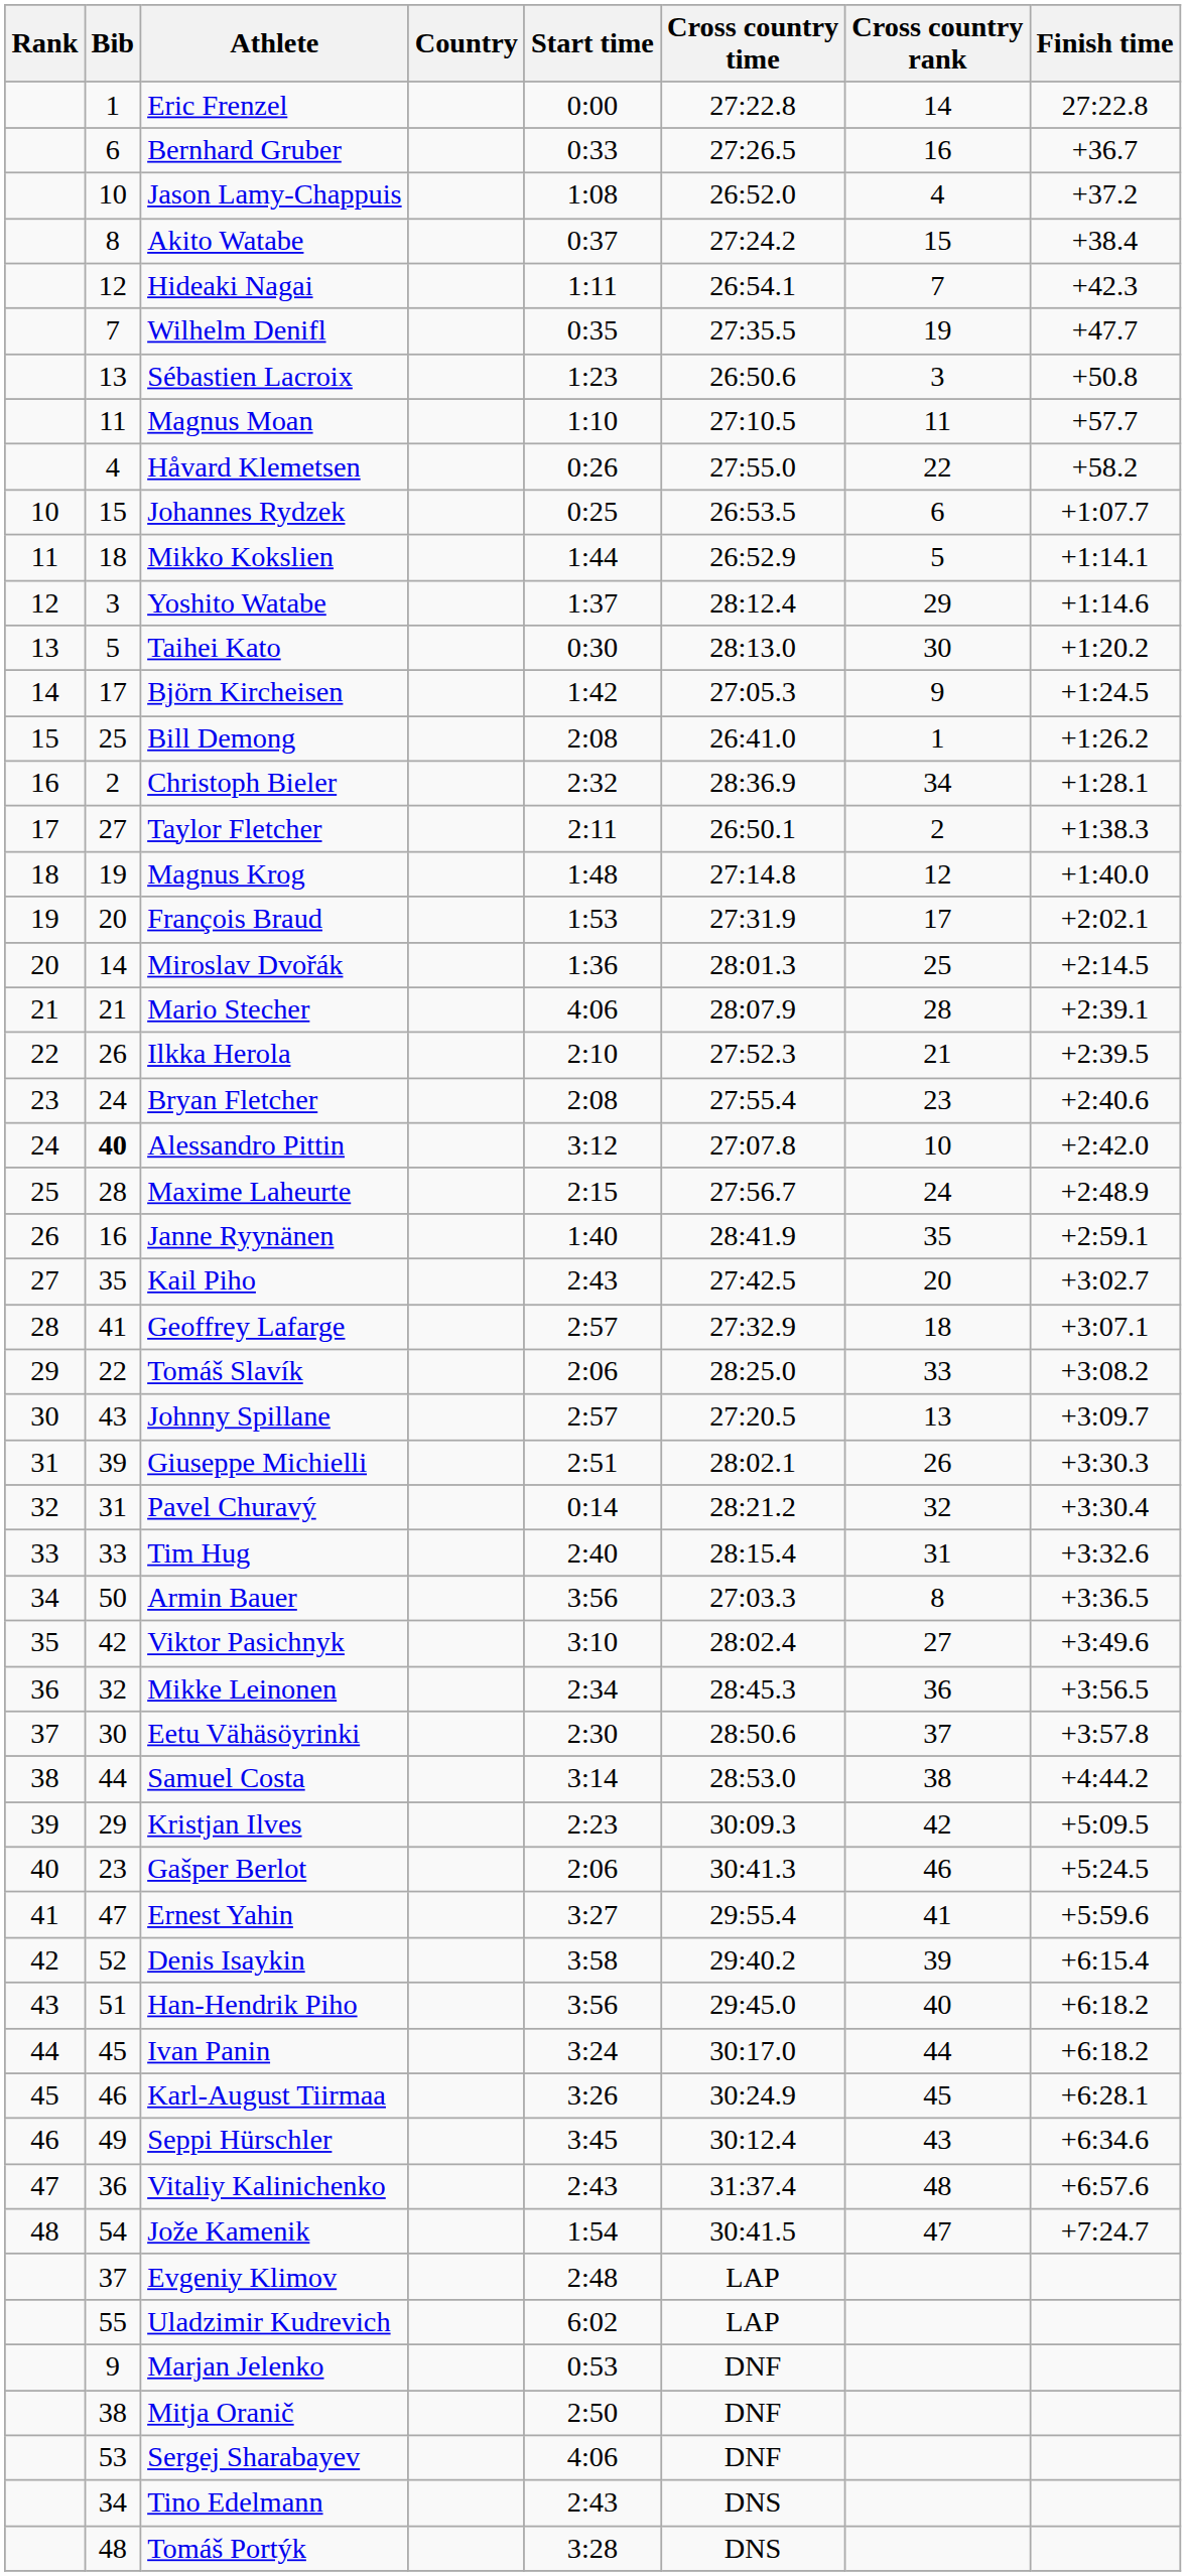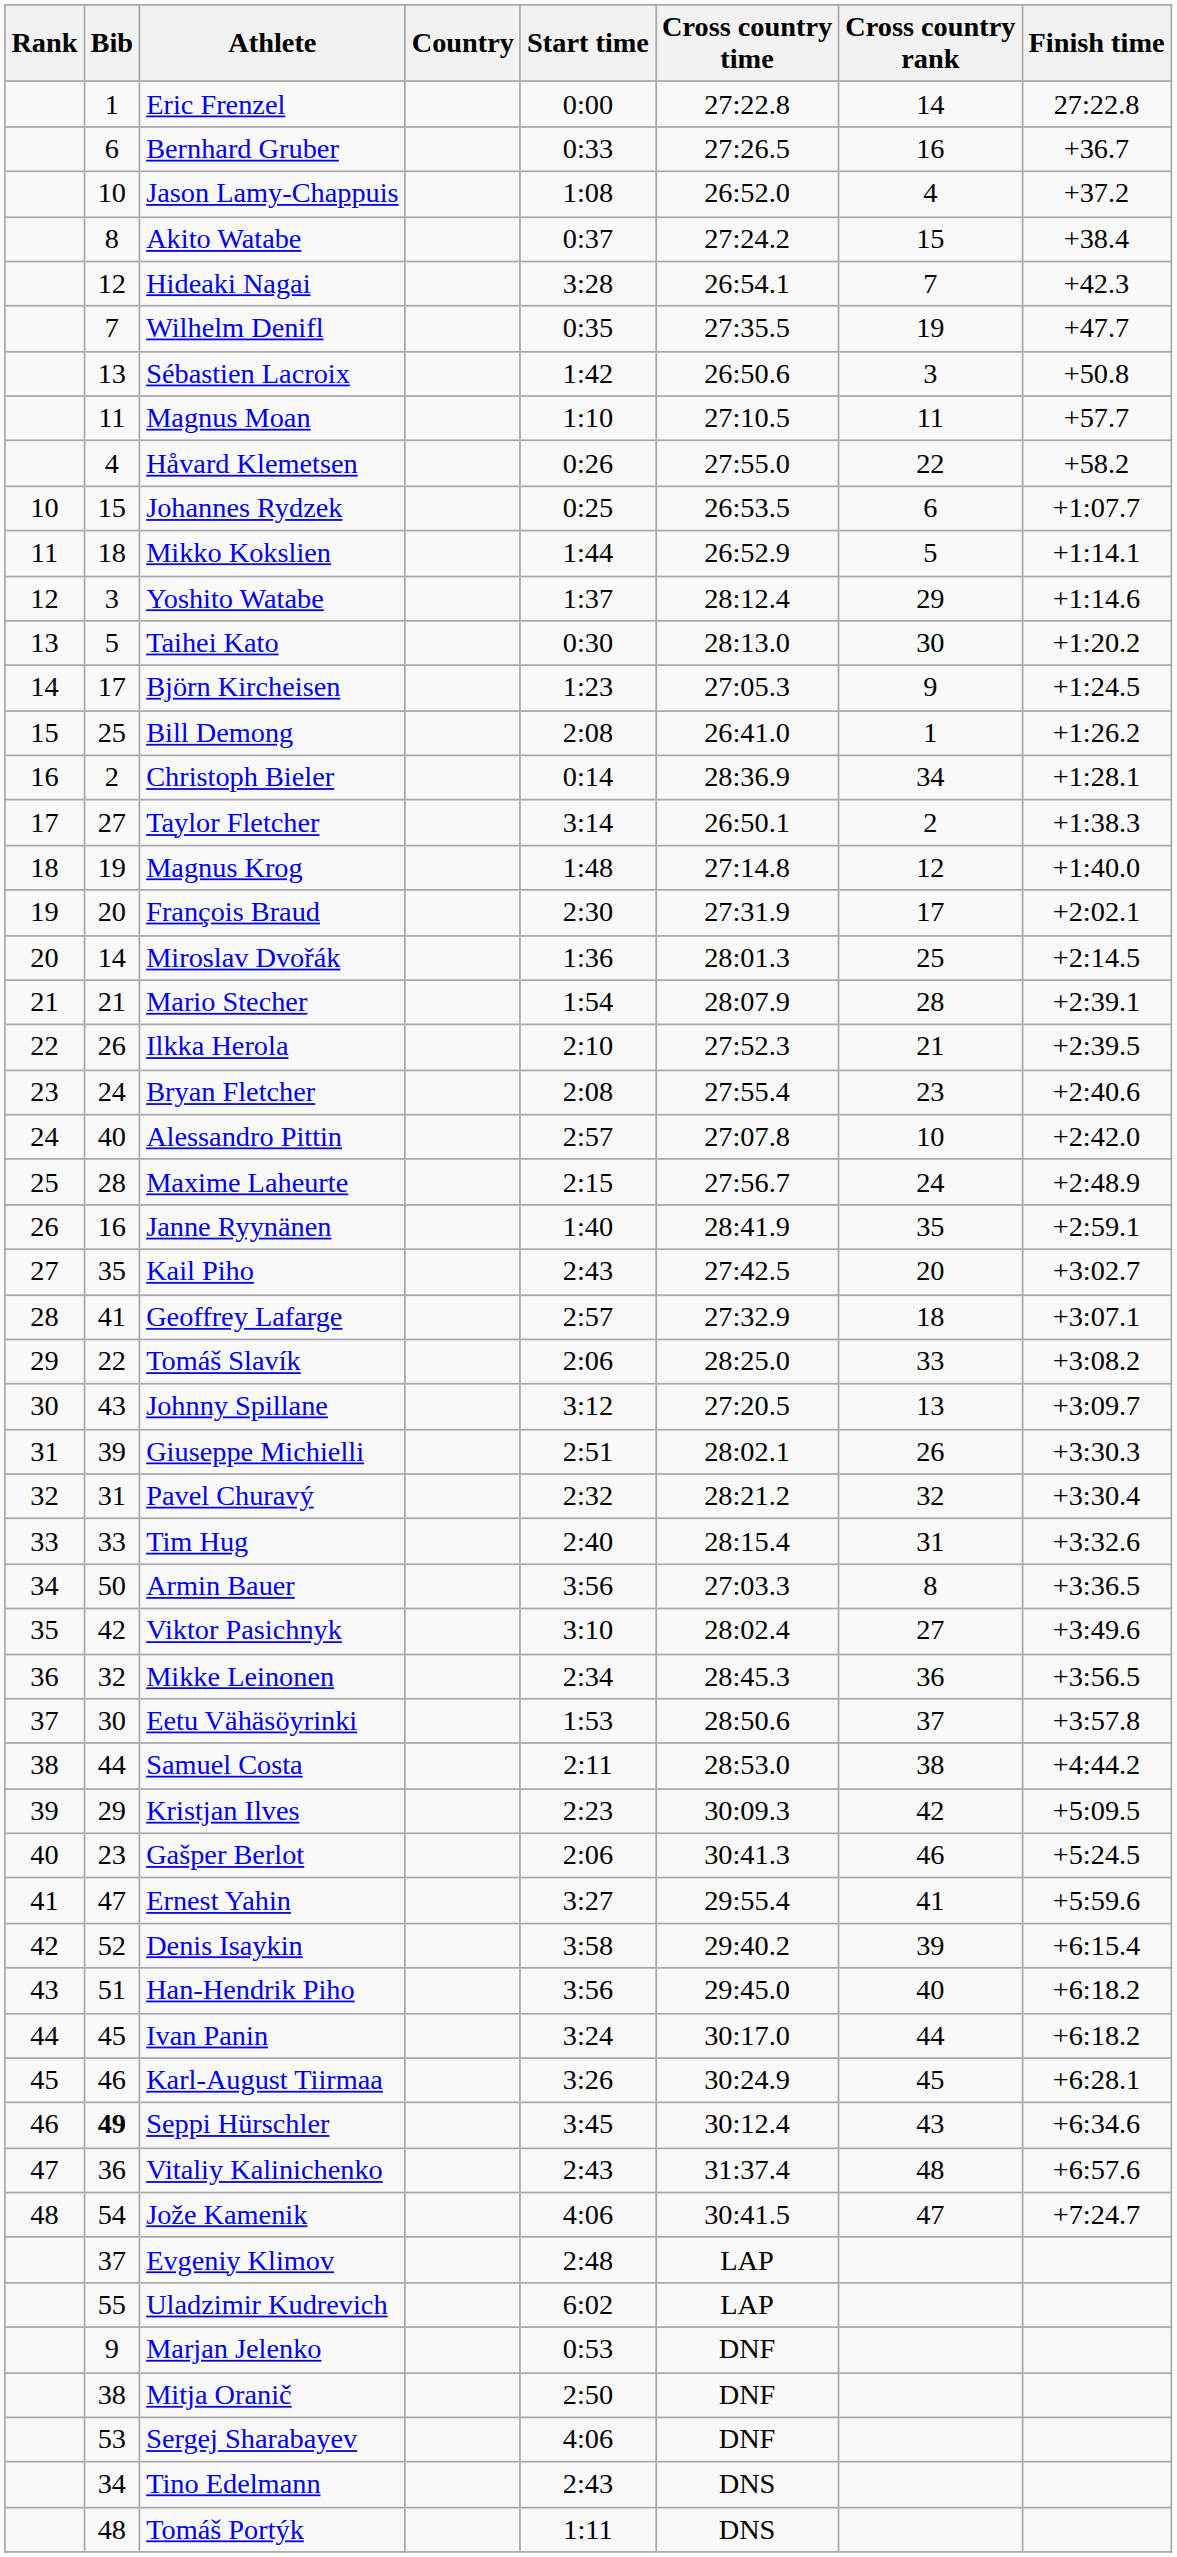Hideaki Nagai | Start time: 1:11 -> 3:28
Sébastien Lacroix | Start time: 1:23 -> 1:42
Björn Kircheisen | Start time: 1:42 -> 1:23
Christoph Bieler | Start time: 2:32 -> 0:14
Taylor Fletcher | Start time: 2:11 -> 3:14
François Braud | Start time: 1:53 -> 2:30
Mario Stecher | Start time: 4:06 -> 1:54
Alessandro Pittin | Bib: bold -> normal
Alessandro Pittin | Start time: 3:12 -> 2:57
Johnny Spillane | Start time: 2:57 -> 3:12
Pavel Churavý | Start time: 0:14 -> 2:32
Eetu Vähäsöyrinki | Start time: 2:30 -> 1:53
Samuel Costa | Start time: 3:14 -> 2:11
Seppi Hürschler | Bib: normal -> bold
Jože Kamenik | Start time: 1:54 -> 4:06
Tomáš Portýk | Start time: 3:28 -> 1:11
